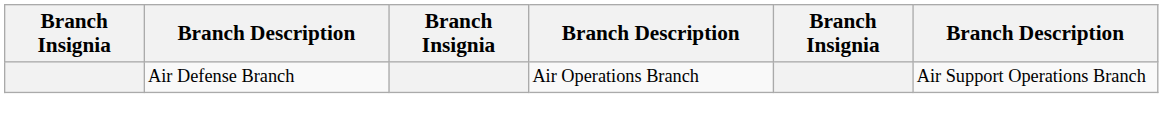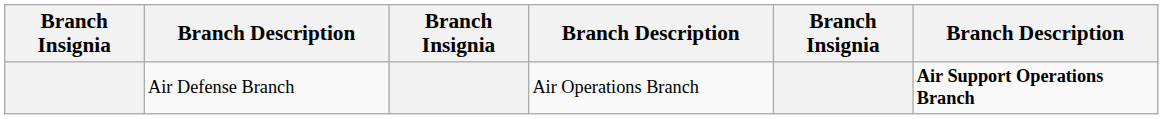Air Defense Branch | column 6: normal -> bold
